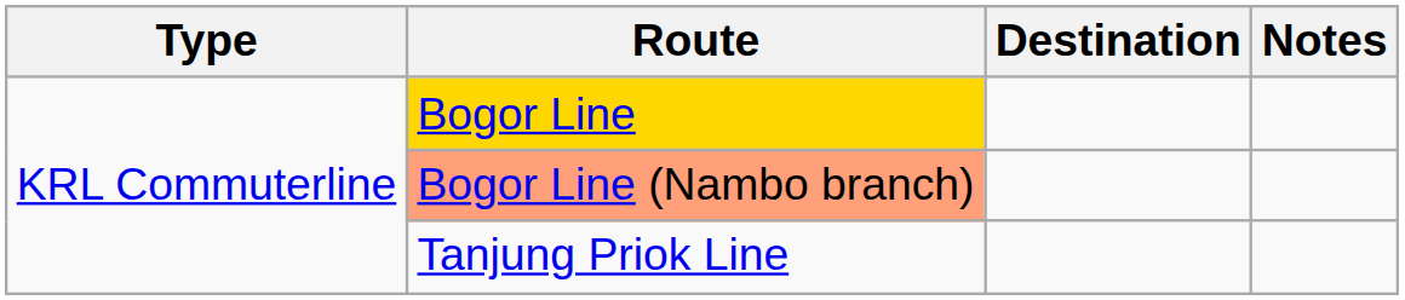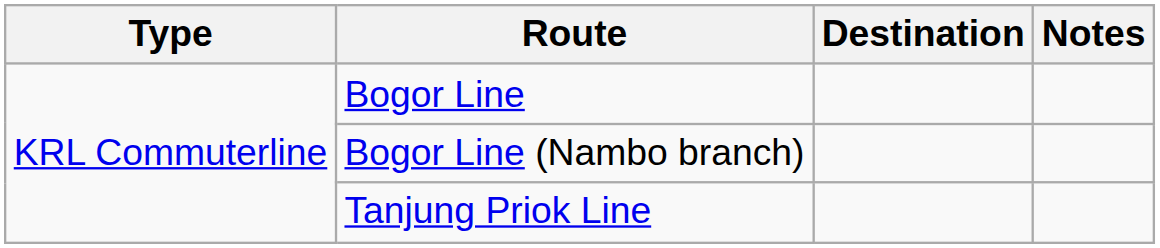Bogor Line | Route: gold background -> no background
Bogor Line (Nambo branch) | Route: lightsalmon background -> no background
